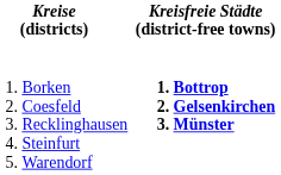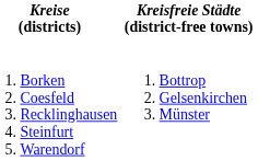Borken Coesfeld Recklinghausen Steinfurt Warendorf | Kreisfreie Städte (district-free towns): bold -> normal
